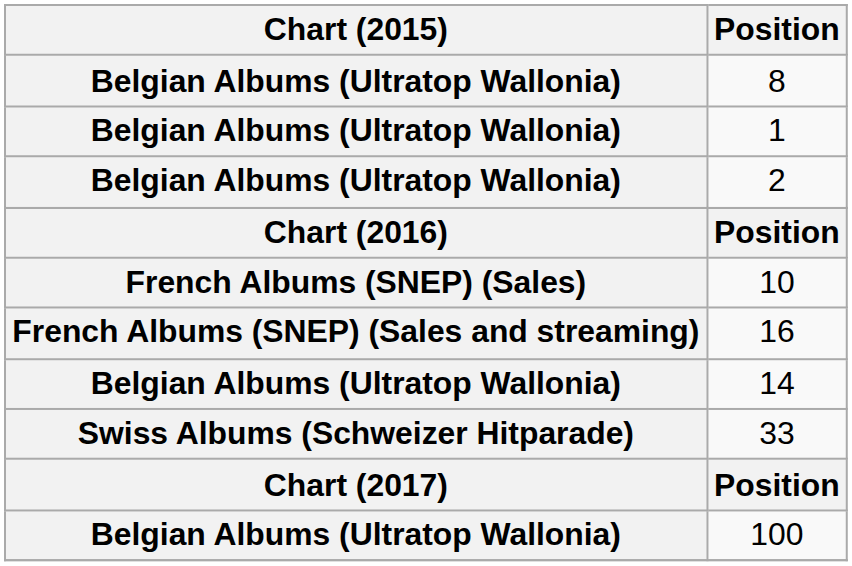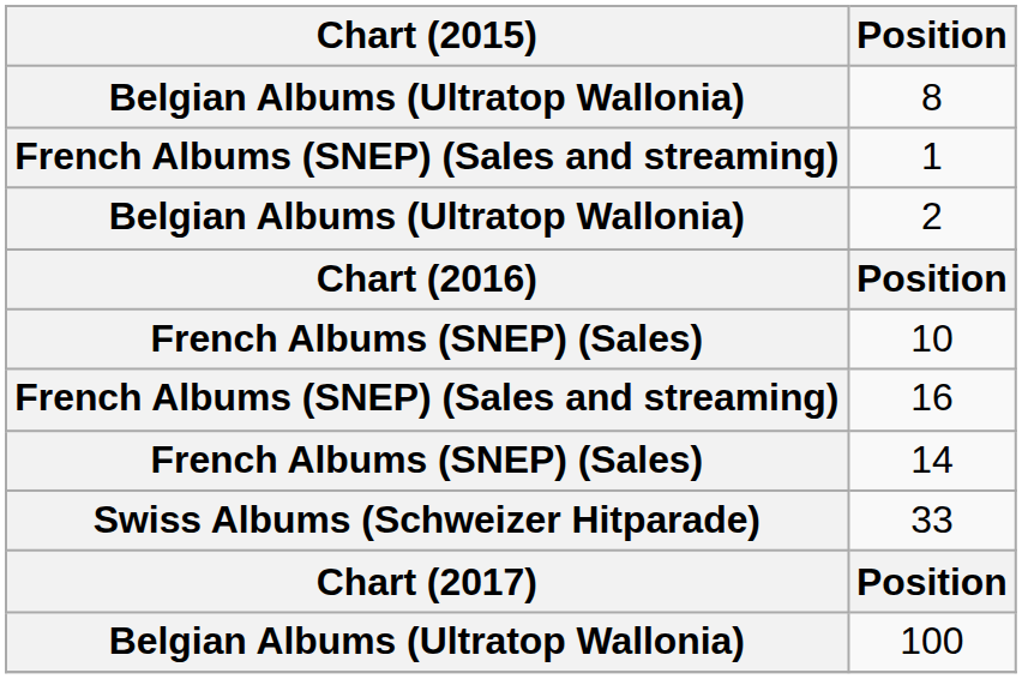row 3 | Chart (2015): Belgian Albums (Ultratop Wallonia) -> French Albums (SNEP) (Sales and streaming)
row 8 | Chart (2015): Belgian Albums (Ultratop Wallonia) -> French Albums (SNEP) (Sales)
